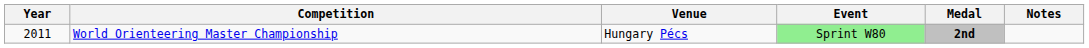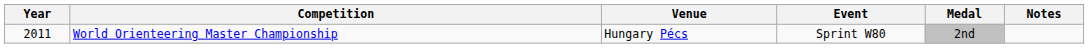World Orienteering Master Championship | Event: lightgreen background -> no background
World Orienteering Master Championship | Medal: bold -> normal
